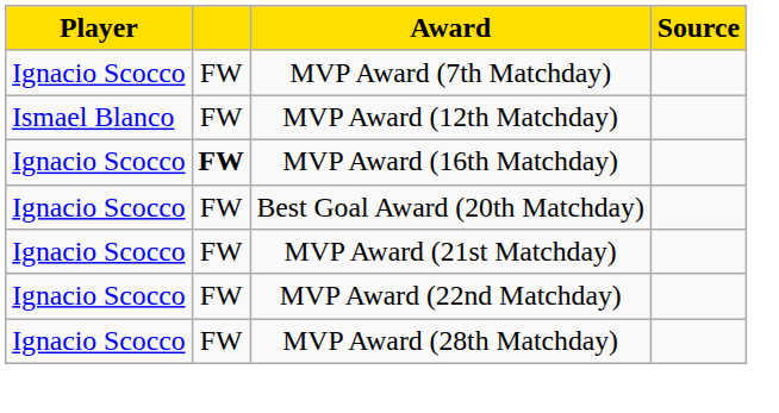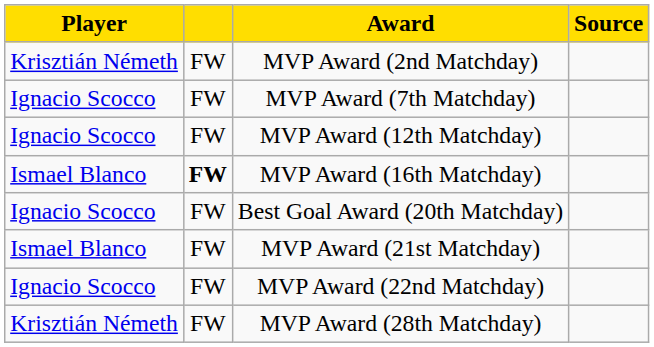+ row: Krisztián Németh | FW | MVP Award (2nd Matchday)
MVP Award (12th Matchday) | Player: Ismael Blanco -> Ignacio Scocco
MVP Award (16th Matchday) | Player: Ignacio Scocco -> Ismael Blanco
MVP Award (21st Matchday) | Player: Ignacio Scocco -> Ismael Blanco
MVP Award (28th Matchday) | Player: Ignacio Scocco -> Krisztián Németh
